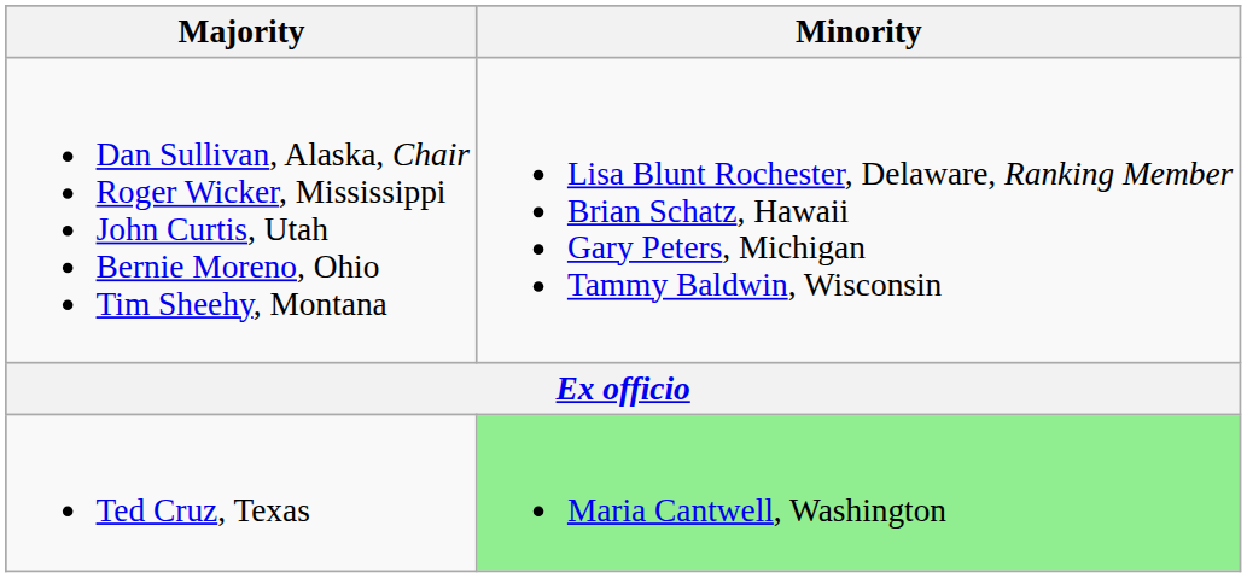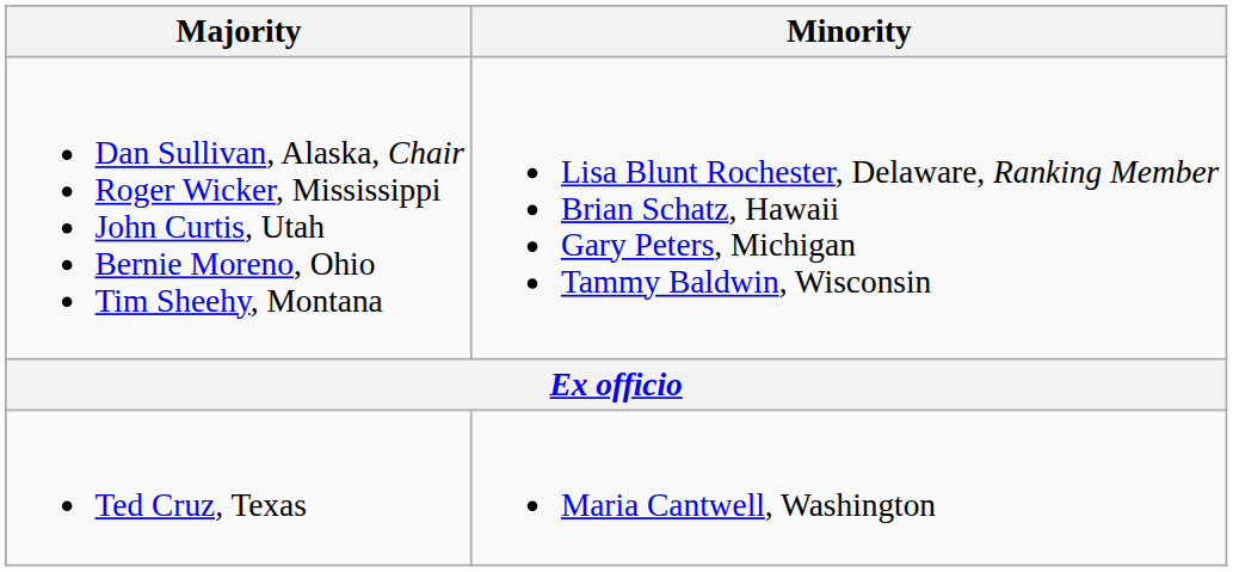Ted Cruz, Texas | Minority: lightgreen background -> no background
